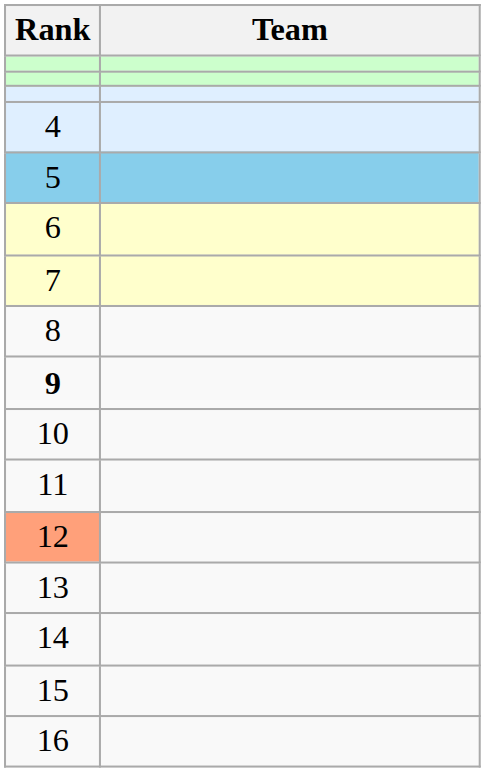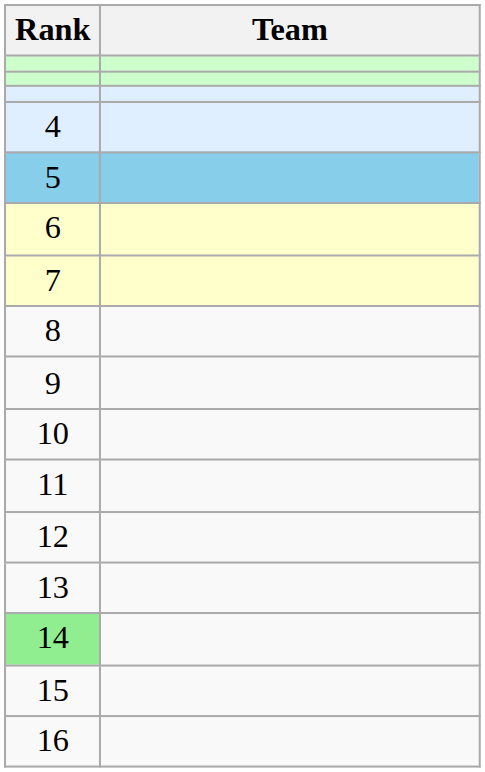row 10 | Rank: bold -> normal
row 13 | Rank: lightsalmon background -> no background
row 15 | Rank: no background -> lightgreen background
